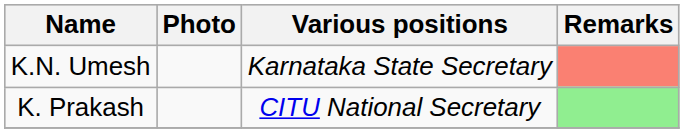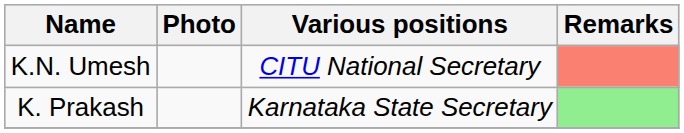K.N. Umesh | Various positions: Karnataka State Secretary -> CITU National Secretary
K. Prakash | Various positions: CITU National Secretary -> Karnataka State Secretary
